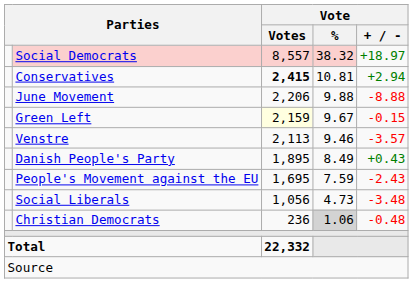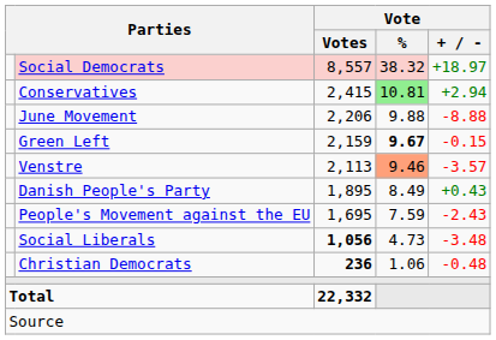Conservatives | Vote / Votes: bold -> normal
Conservatives | Vote / %: no background -> lightgreen background
Green Left | Vote / Votes: lightyellow background -> no background
Green Left | Vote / %: normal -> bold
Venstre | Vote / %: no background -> lightsalmon background
Social Liberals | Vote / Votes: normal -> bold
Christian Democrats | Vote / Votes: normal -> bold
Christian Democrats | Vote / %: lightgrey background -> no background
